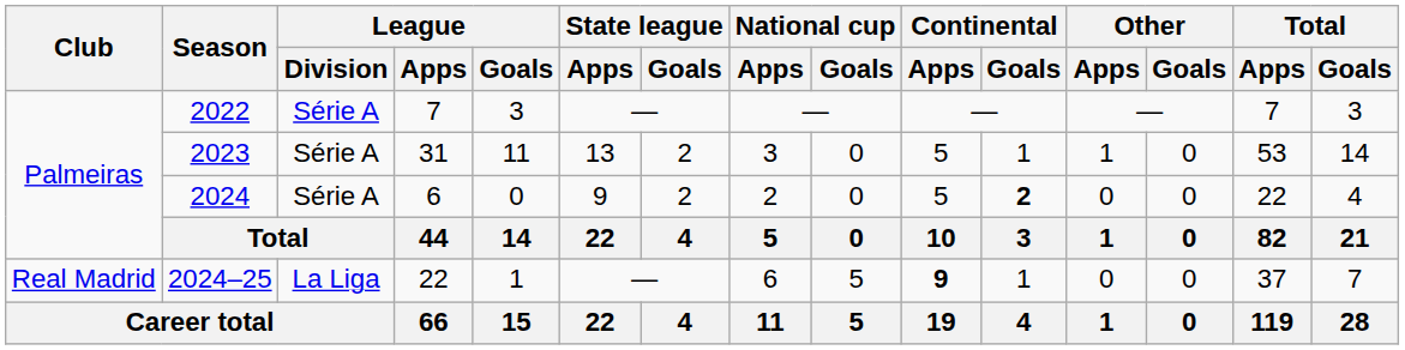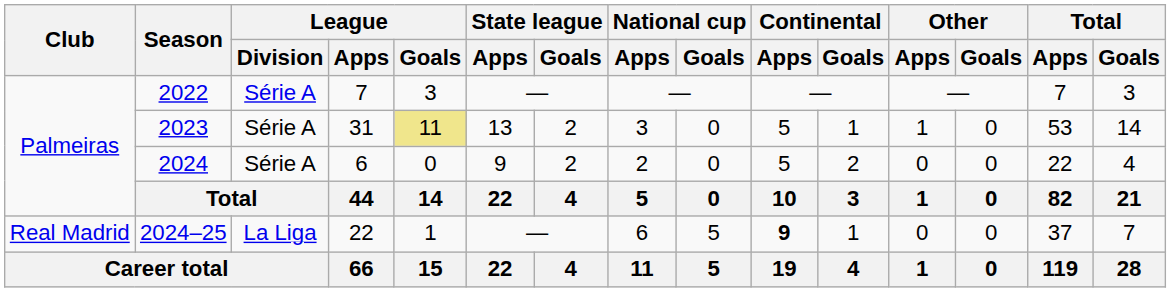2023 | League / Goals: no background -> khaki background
2024 | Continental / Goals: bold -> normal
